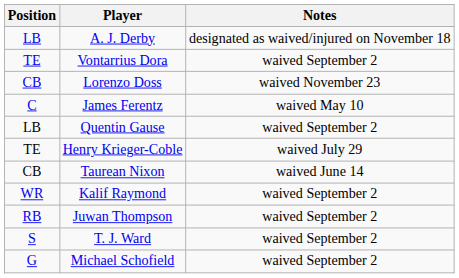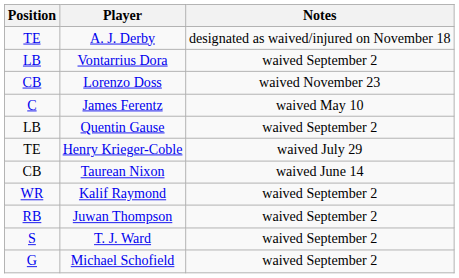A. J. Derby | Position: LB -> TE
Vontarrius Dora | Position: TE -> LB
